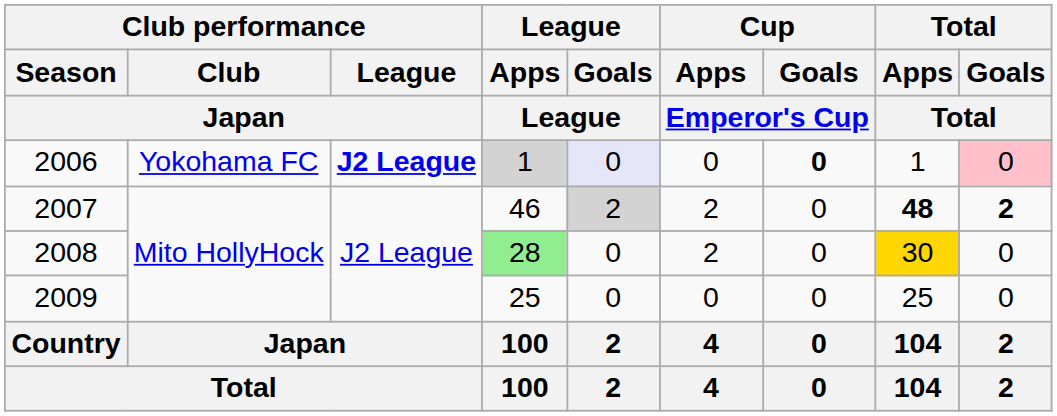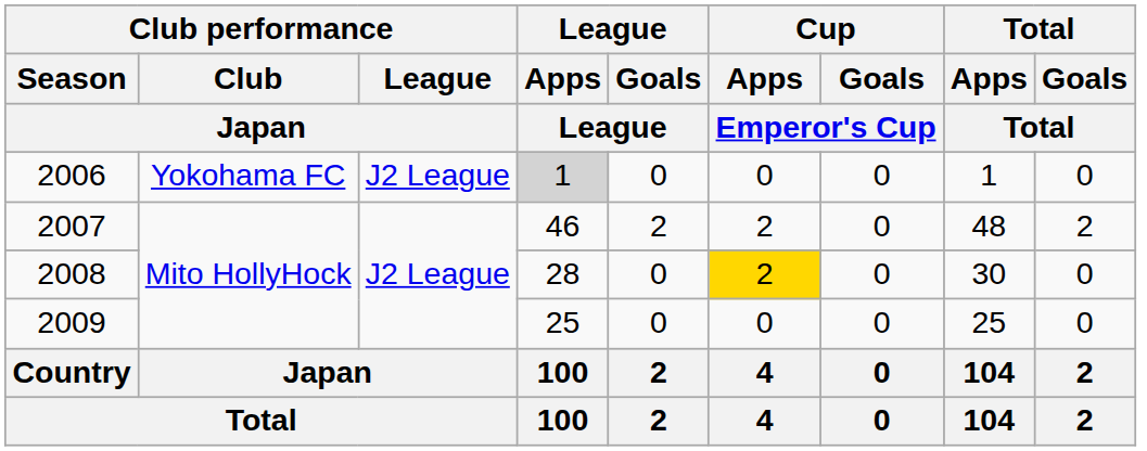2006 | Club performance / League / Japan: bold -> normal
2006 | League / Goals / League: lavender background -> no background
2006 | Cup / Goals / Emperor's Cup: bold -> normal
2006 | Total / Goals / Total: pink background -> no background
2007 | League / Goals / League: lightgrey background -> no background
2007 | Total / Apps / Total: bold -> normal
2007 | Total / Goals / Total: bold -> normal
2008 | League / Apps / League: lightgreen background -> no background
2008 | Cup / Apps / Emperor's Cup: no background -> gold background
2008 | Total / Apps / Total: gold background -> no background
